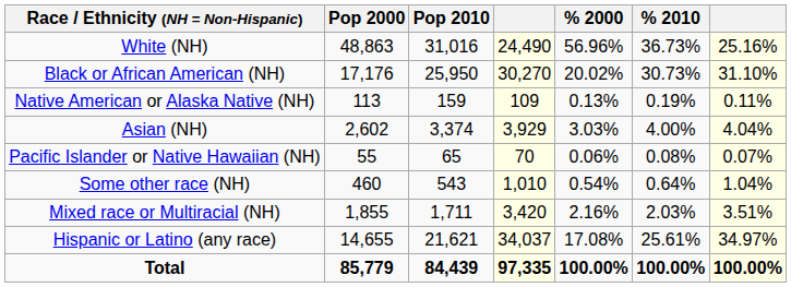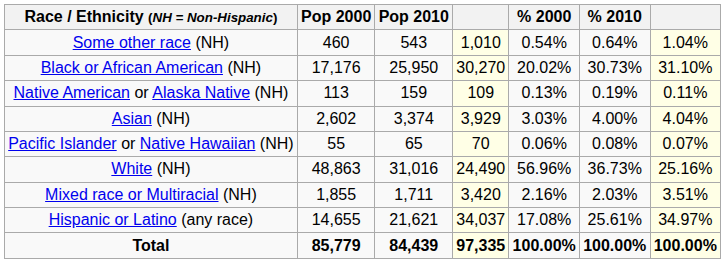rows swapped: White (NH) <-> Some other race (NH)
